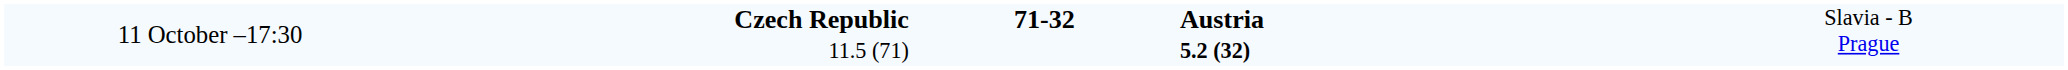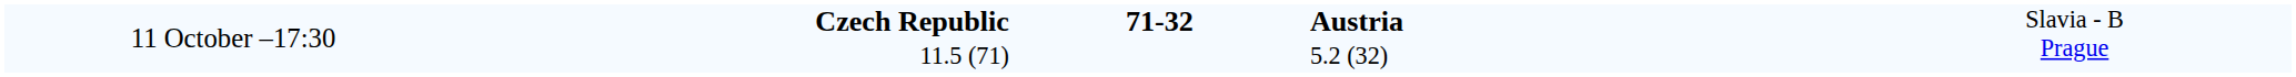11.5 (71) | column 4: bold -> normal
